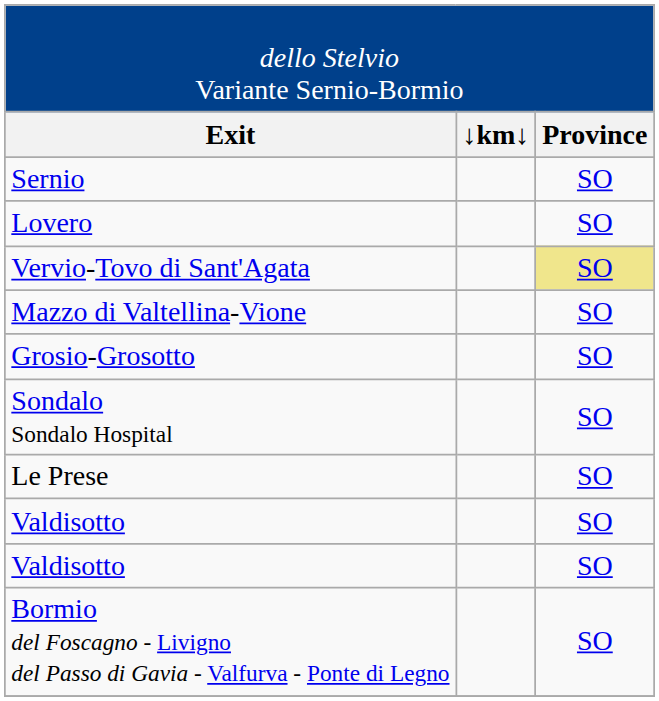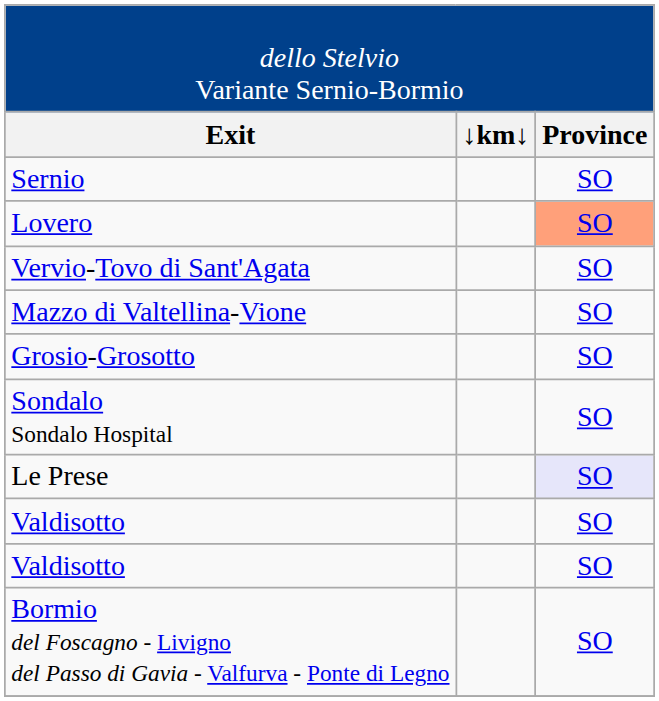Lovero | column 3: no background -> lightsalmon background
Vervio-Tovo di Sant'Agata | column 3: khaki background -> no background
Le Prese | column 3: no background -> lavender background
